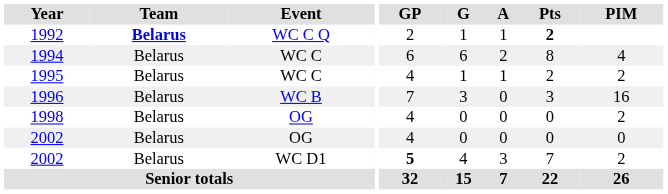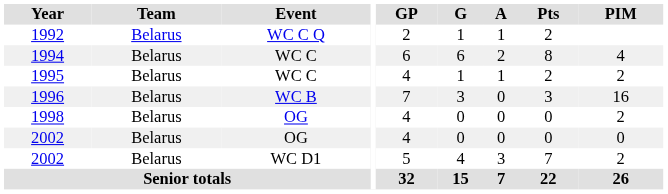1992 | Team: bold -> normal
1992 | Pts: bold -> normal
2002 / WC D1 | GP: bold -> normal
